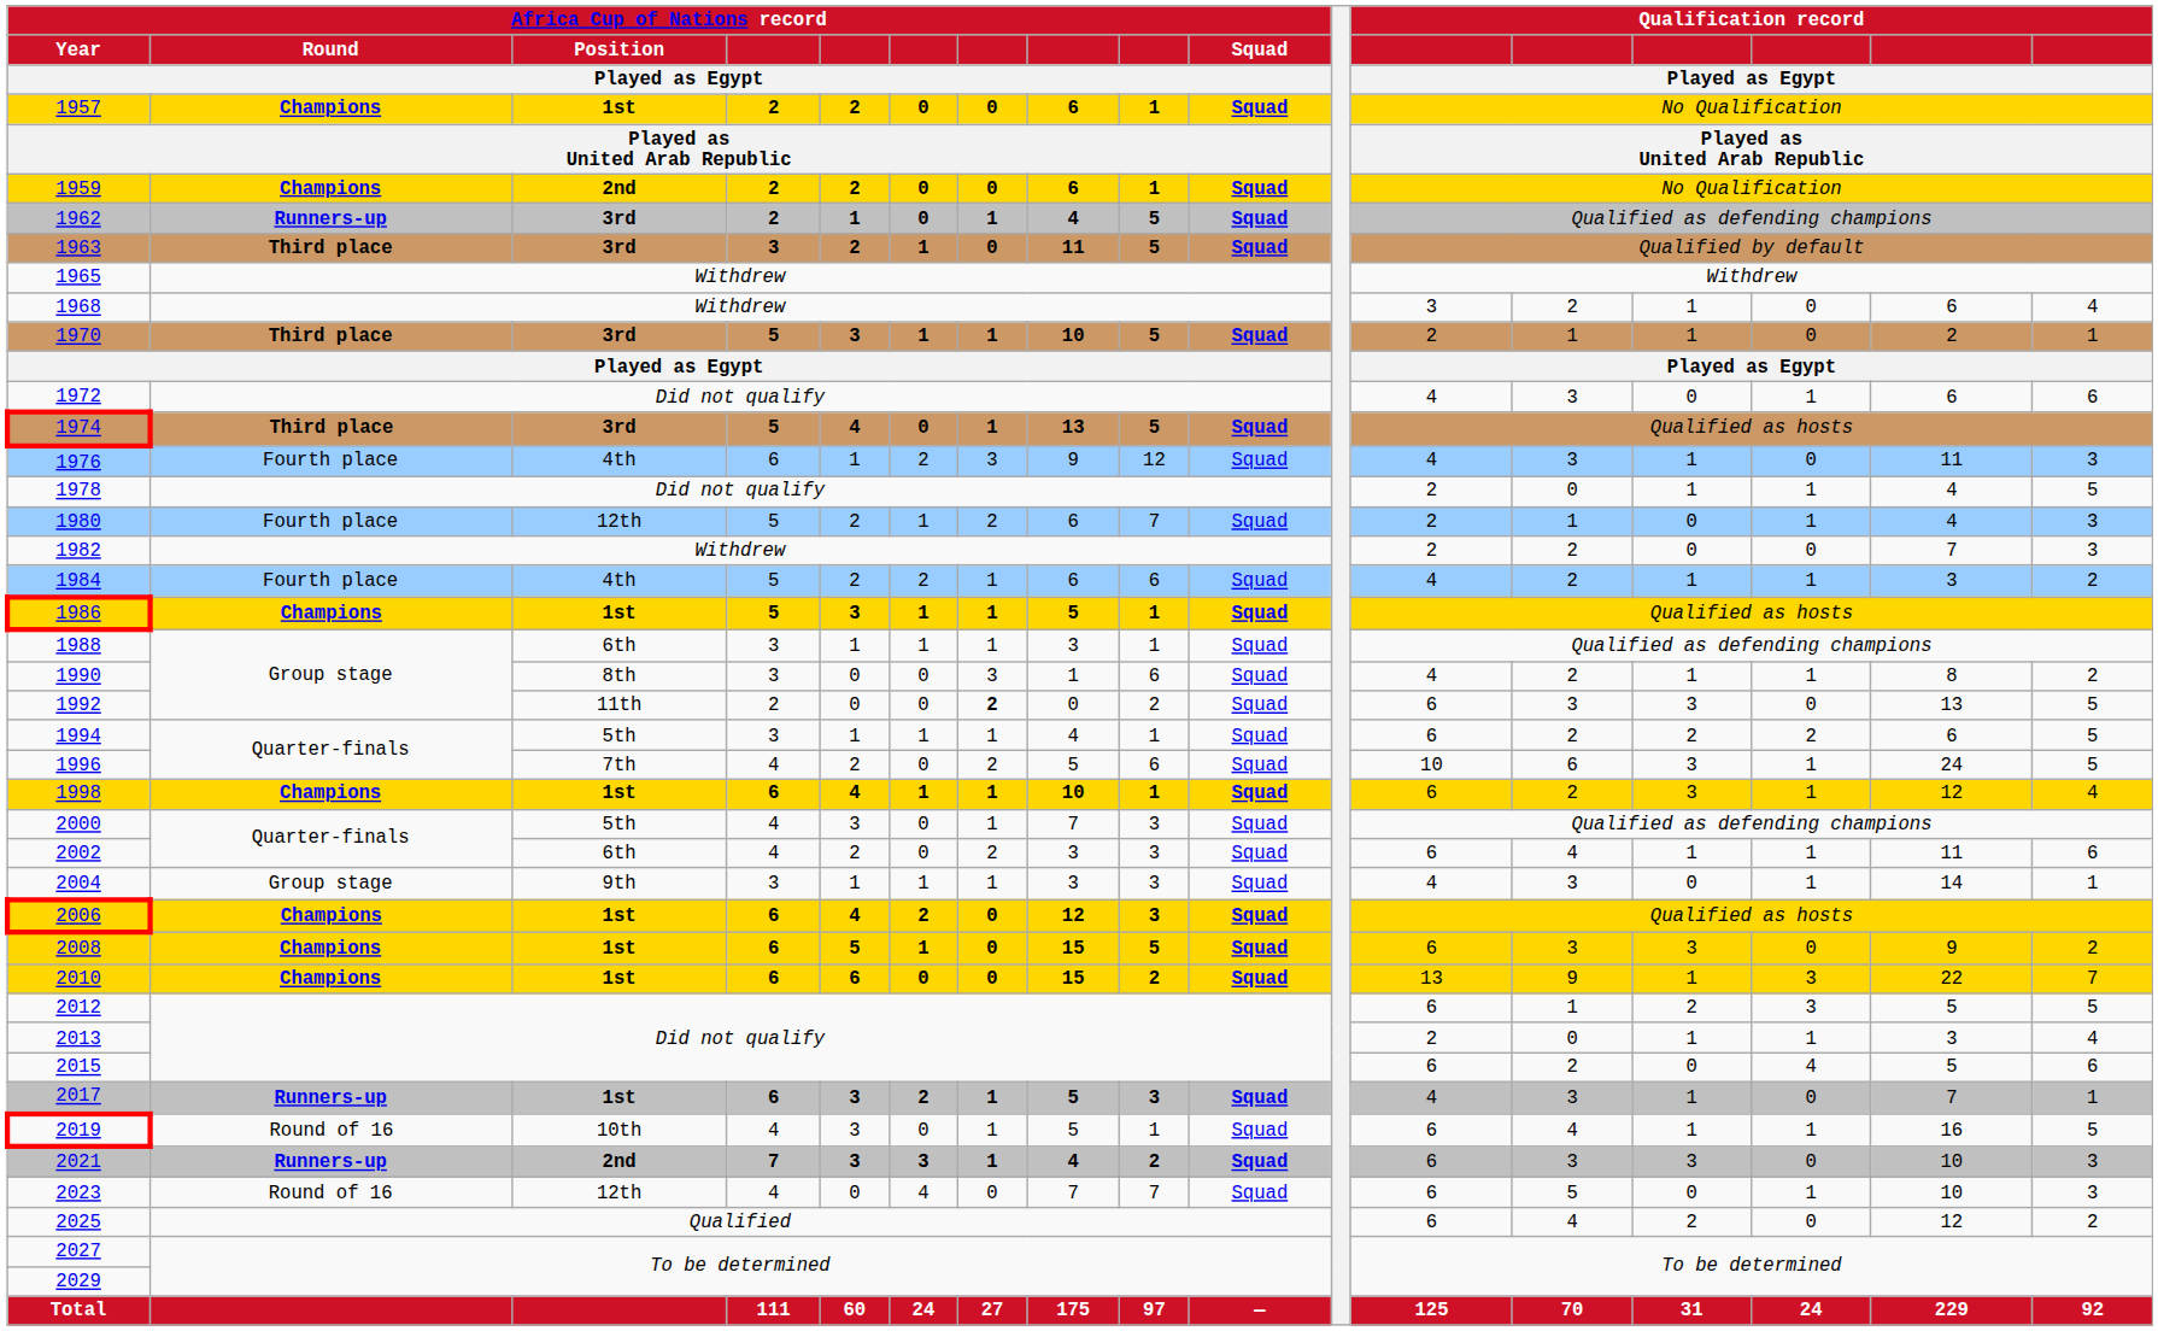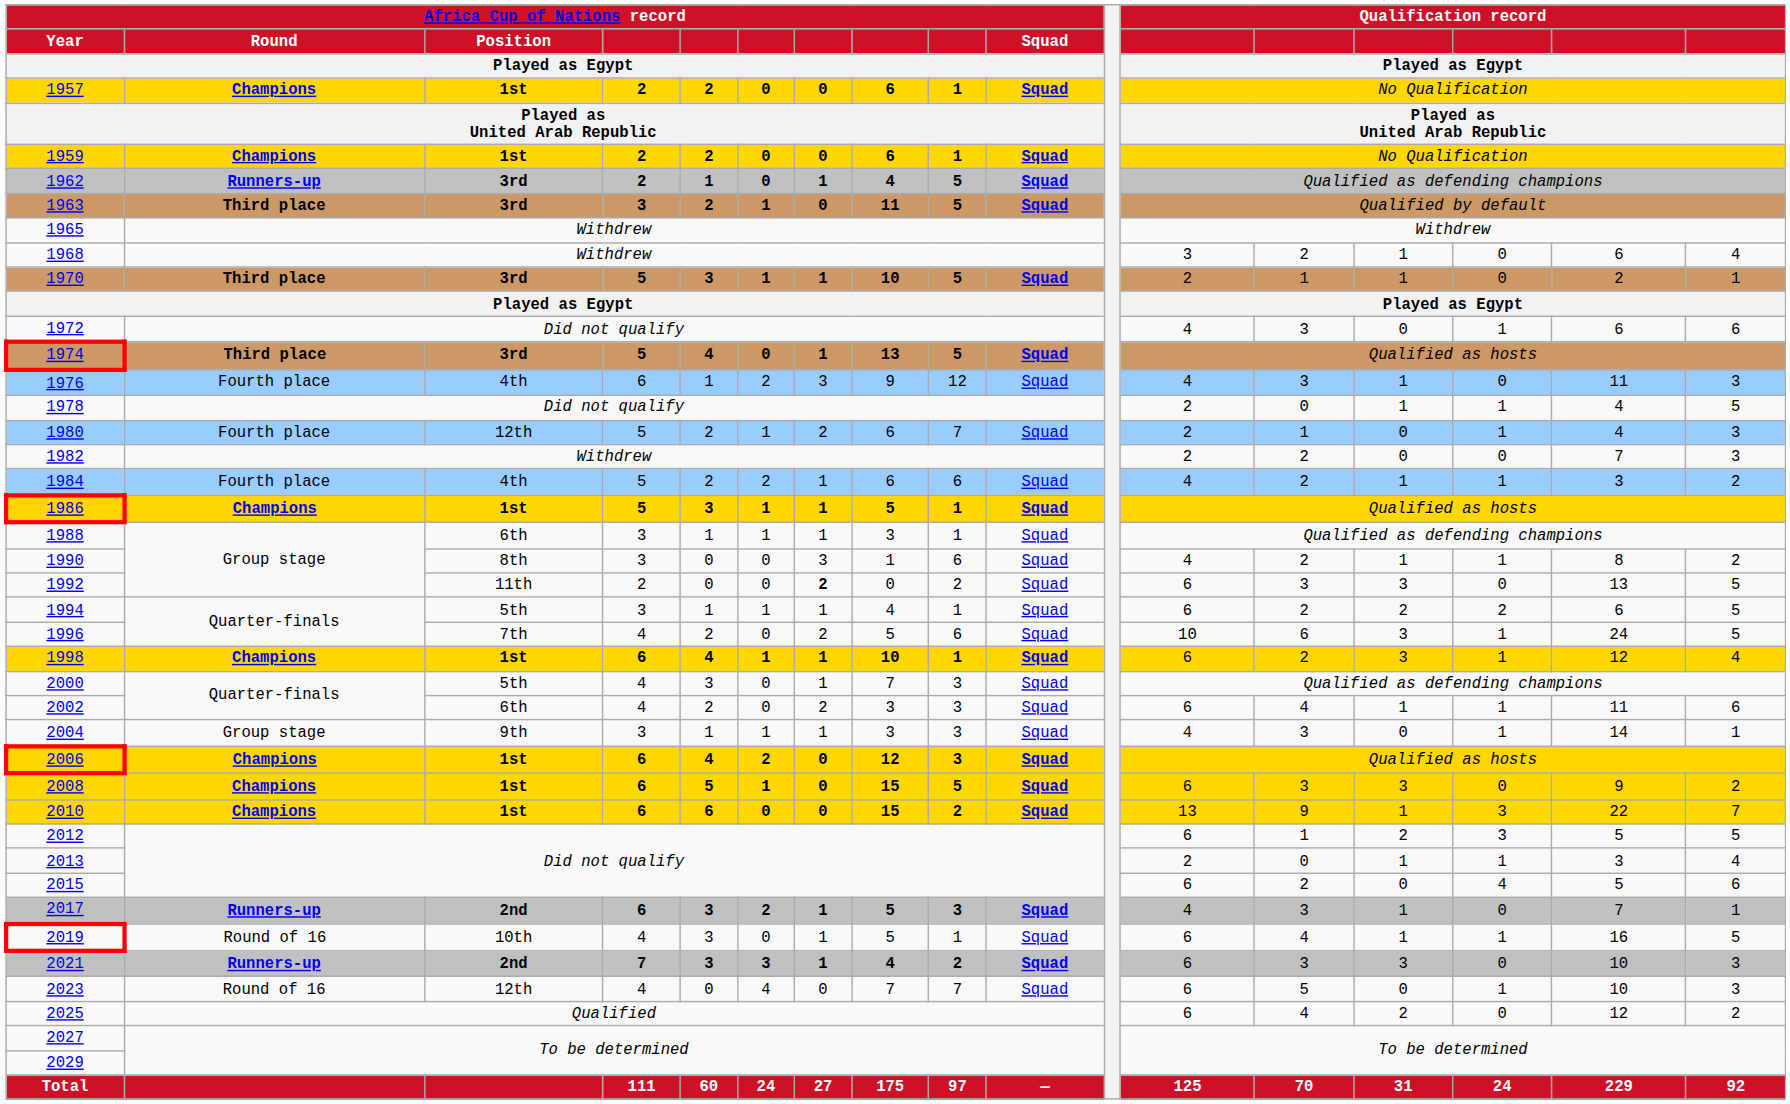1959 | Africa Cup of Nations record / Position / Played as Egypt: 2nd -> 1st
2017 | Africa Cup of Nations record / Position / Played as Egypt: 1st -> 2nd
